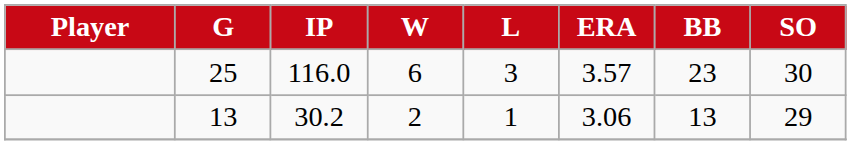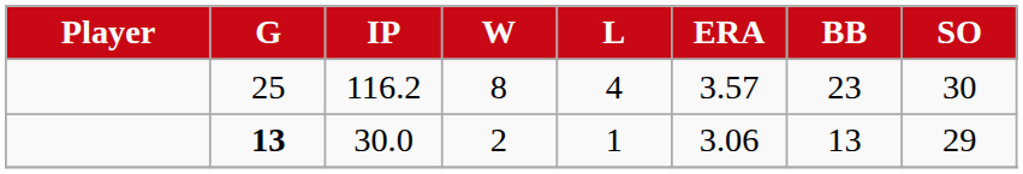row 2 | IP: 116.0 -> 116.2
row 2 | W: 6 -> 8
row 2 | L: 3 -> 4
row 3 | G: normal -> bold
row 3 | IP: 30.2 -> 30.0
